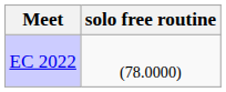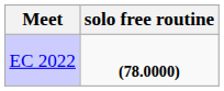EC 2022 | solo free routine: normal -> bold
